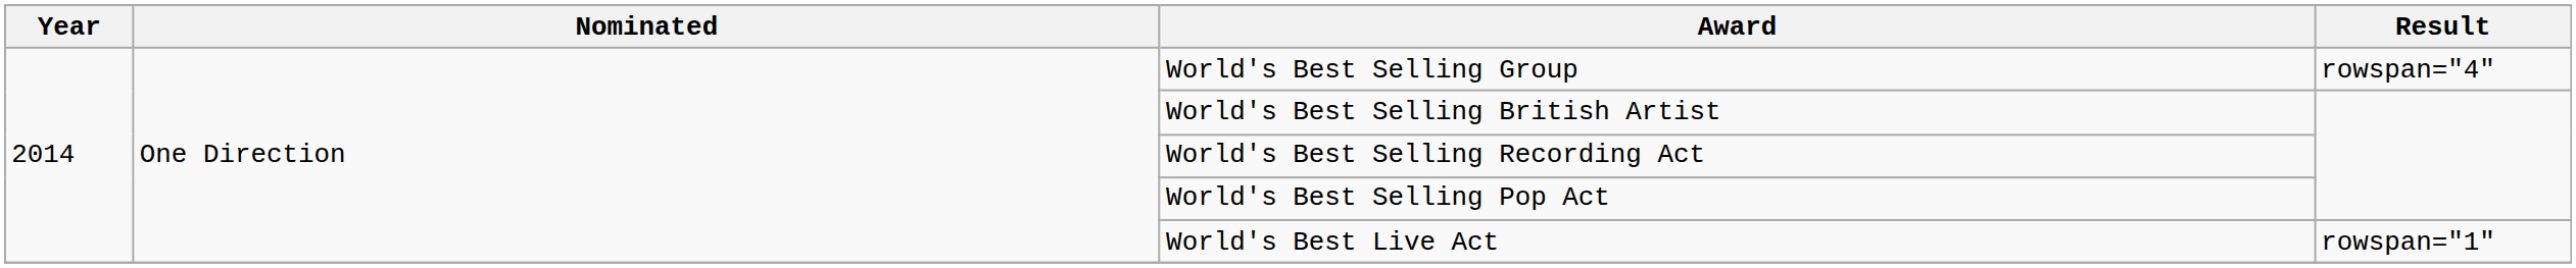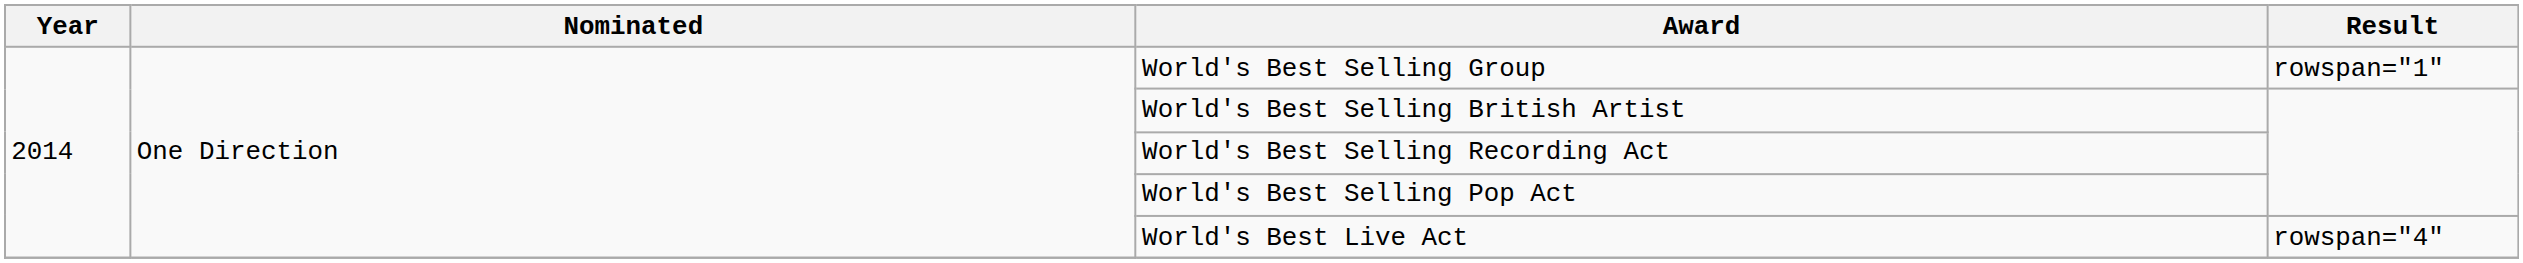World's Best Selling Group | Result: rowspan="4" -> rowspan="1"
World's Best Live Act | Result: rowspan="1" -> rowspan="4"
